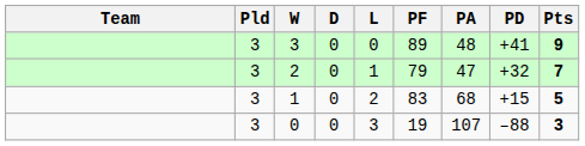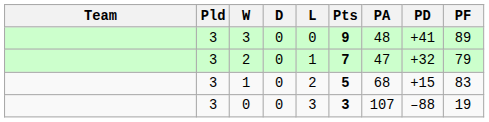columns swapped: PF <-> Pts
